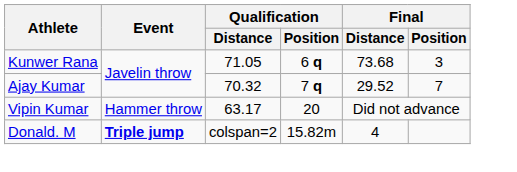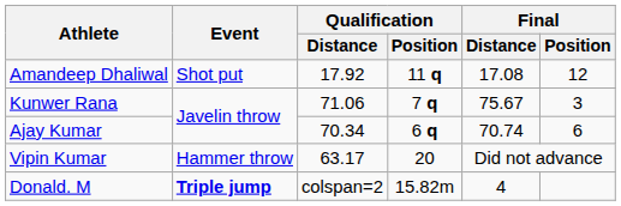+ row: Amandeep Dhaliwal | Shot put | 17.92 | 11 q | 17.08 | 12
Kunwer Rana | Qualification / Distance: 71.05 -> 71.06
Kunwer Rana | Qualification / Position: 6 q -> 7 q
Kunwer Rana | Final / Distance: 73.68 -> 75.67
Ajay Kumar | Qualification / Distance: 70.32 -> 70.34
Ajay Kumar | Qualification / Position: 7 q -> 6 q
Ajay Kumar | Final / Distance: 29.52 -> 70.74
Ajay Kumar | Final / Position: 7 -> 6
